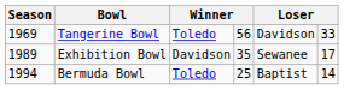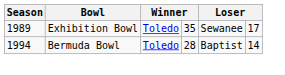- row: 1969 | Tangerine Bowl | Toledo | 56 | Davidson | 33
Exhibition Bowl | column 3: Davidson -> Toledo
Bermuda Bowl | column 4: 25 -> 28
